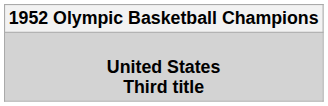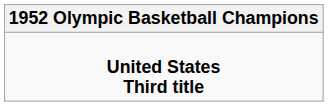row 2 | column 1: lightgrey background -> no background
